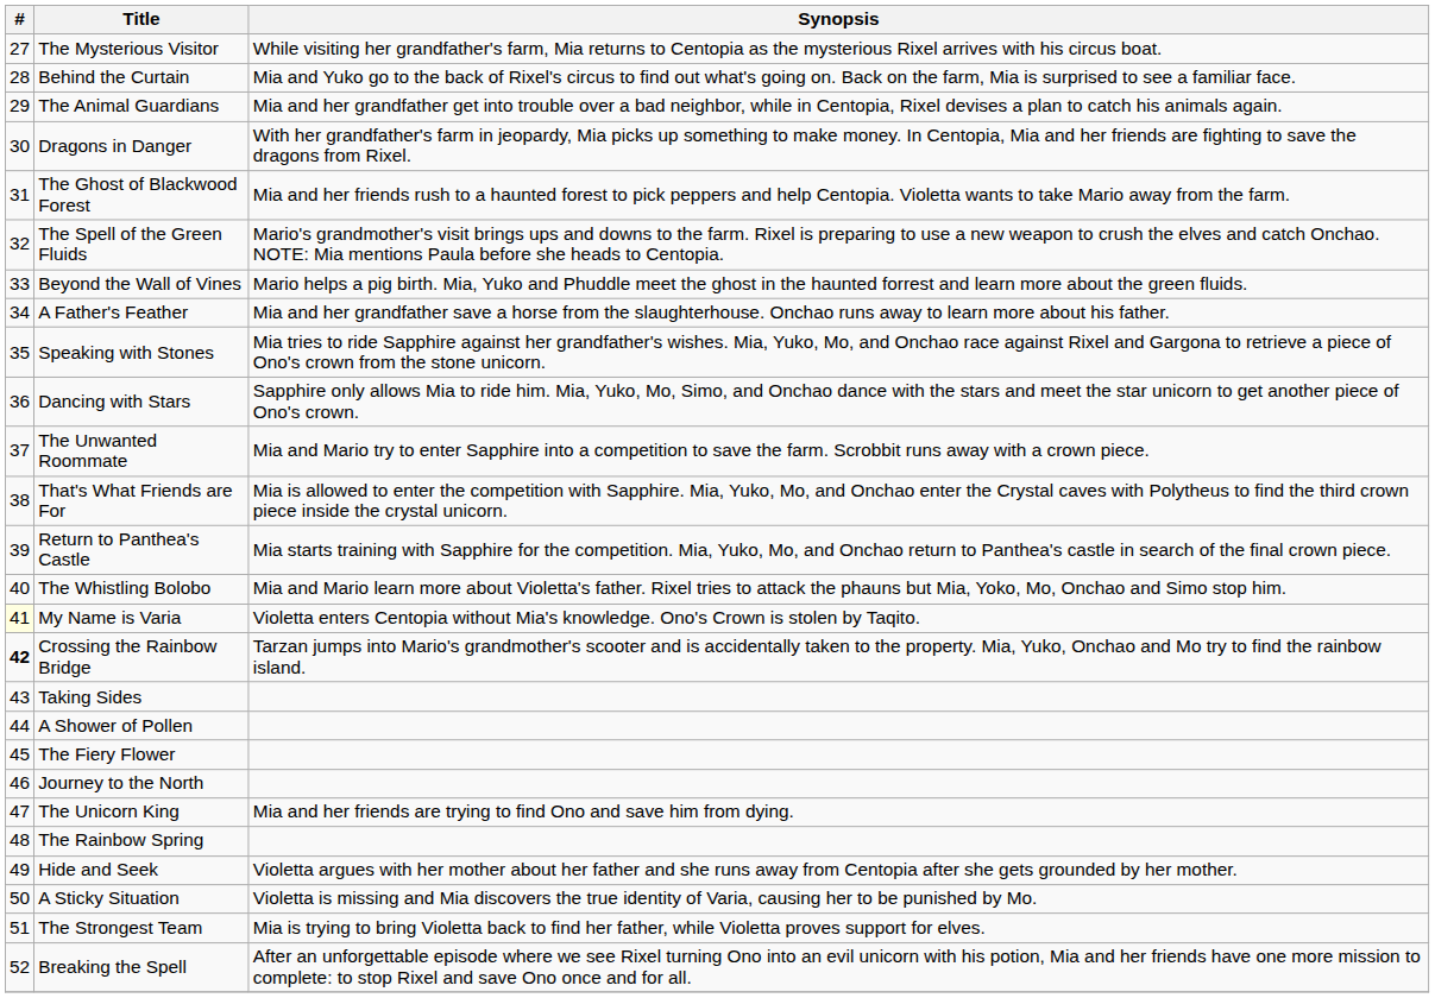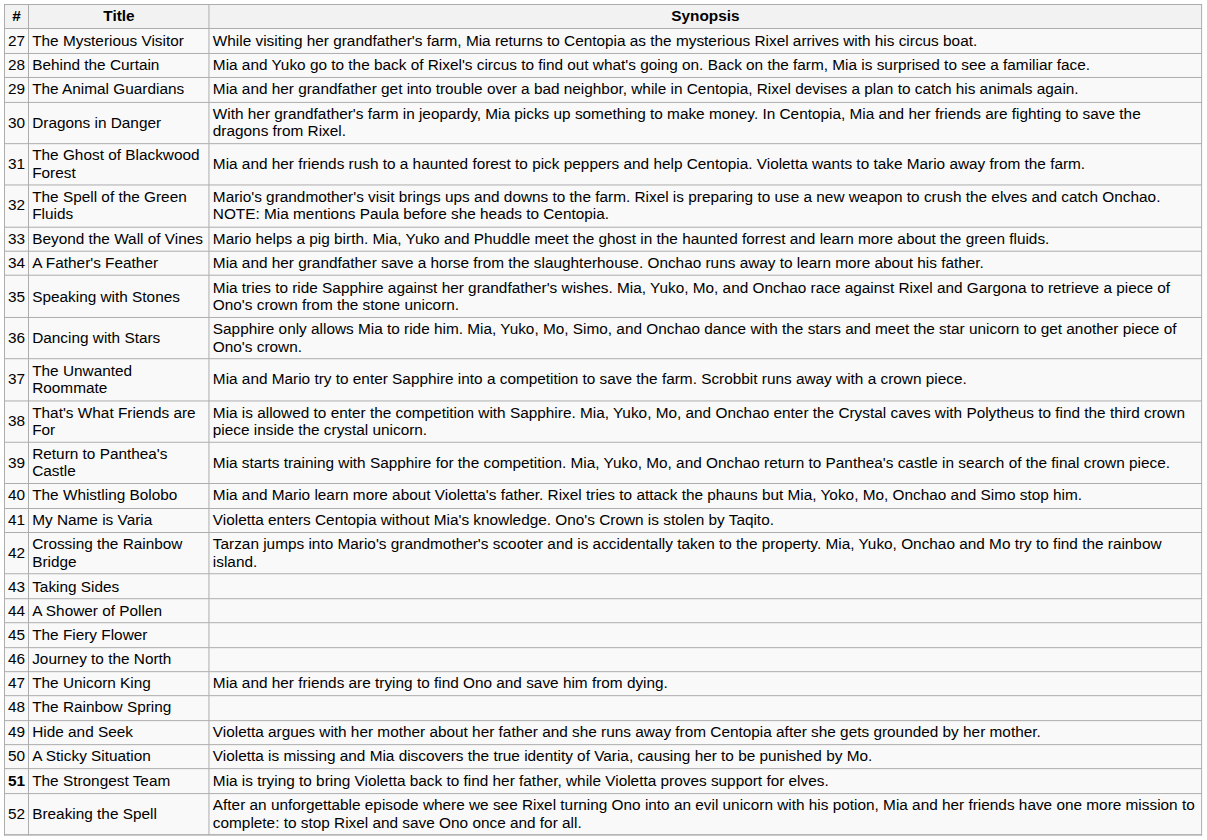My Name is Varia | #: lightyellow background -> no background
Crossing the Rainbow Bridge | #: bold -> normal
The Strongest Team | #: normal -> bold
